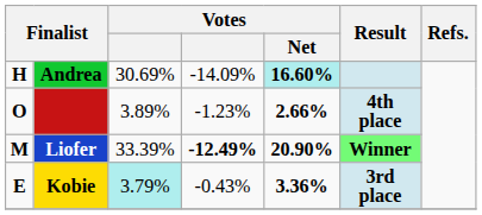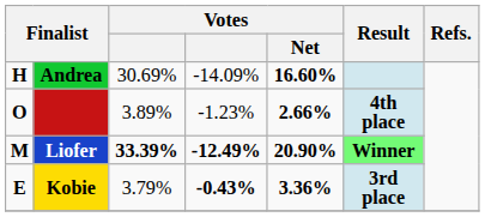Andrea | Votes / Net: paleturquoise background -> no background
Liofer | column 3: normal -> bold
Kobie | column 3: paleturquoise background -> no background
Kobie | column 4: normal -> bold
